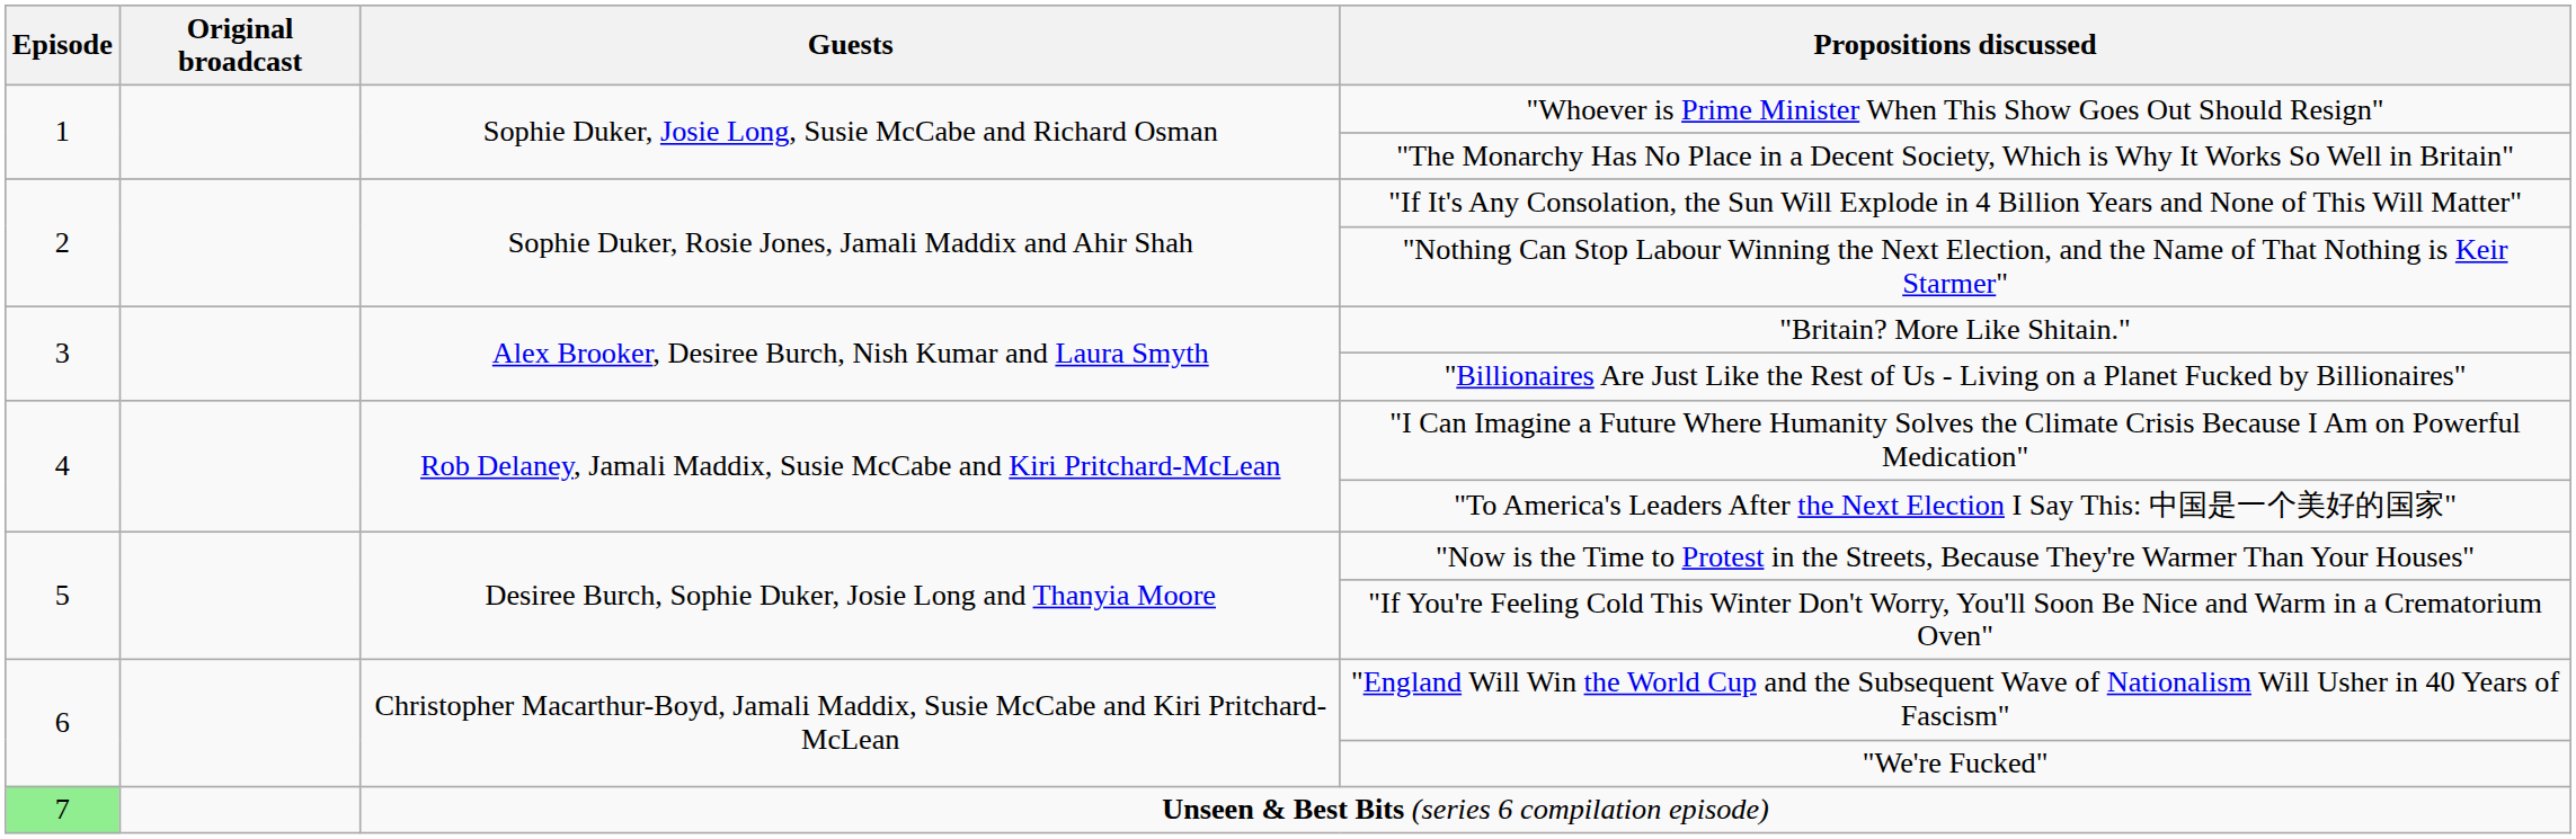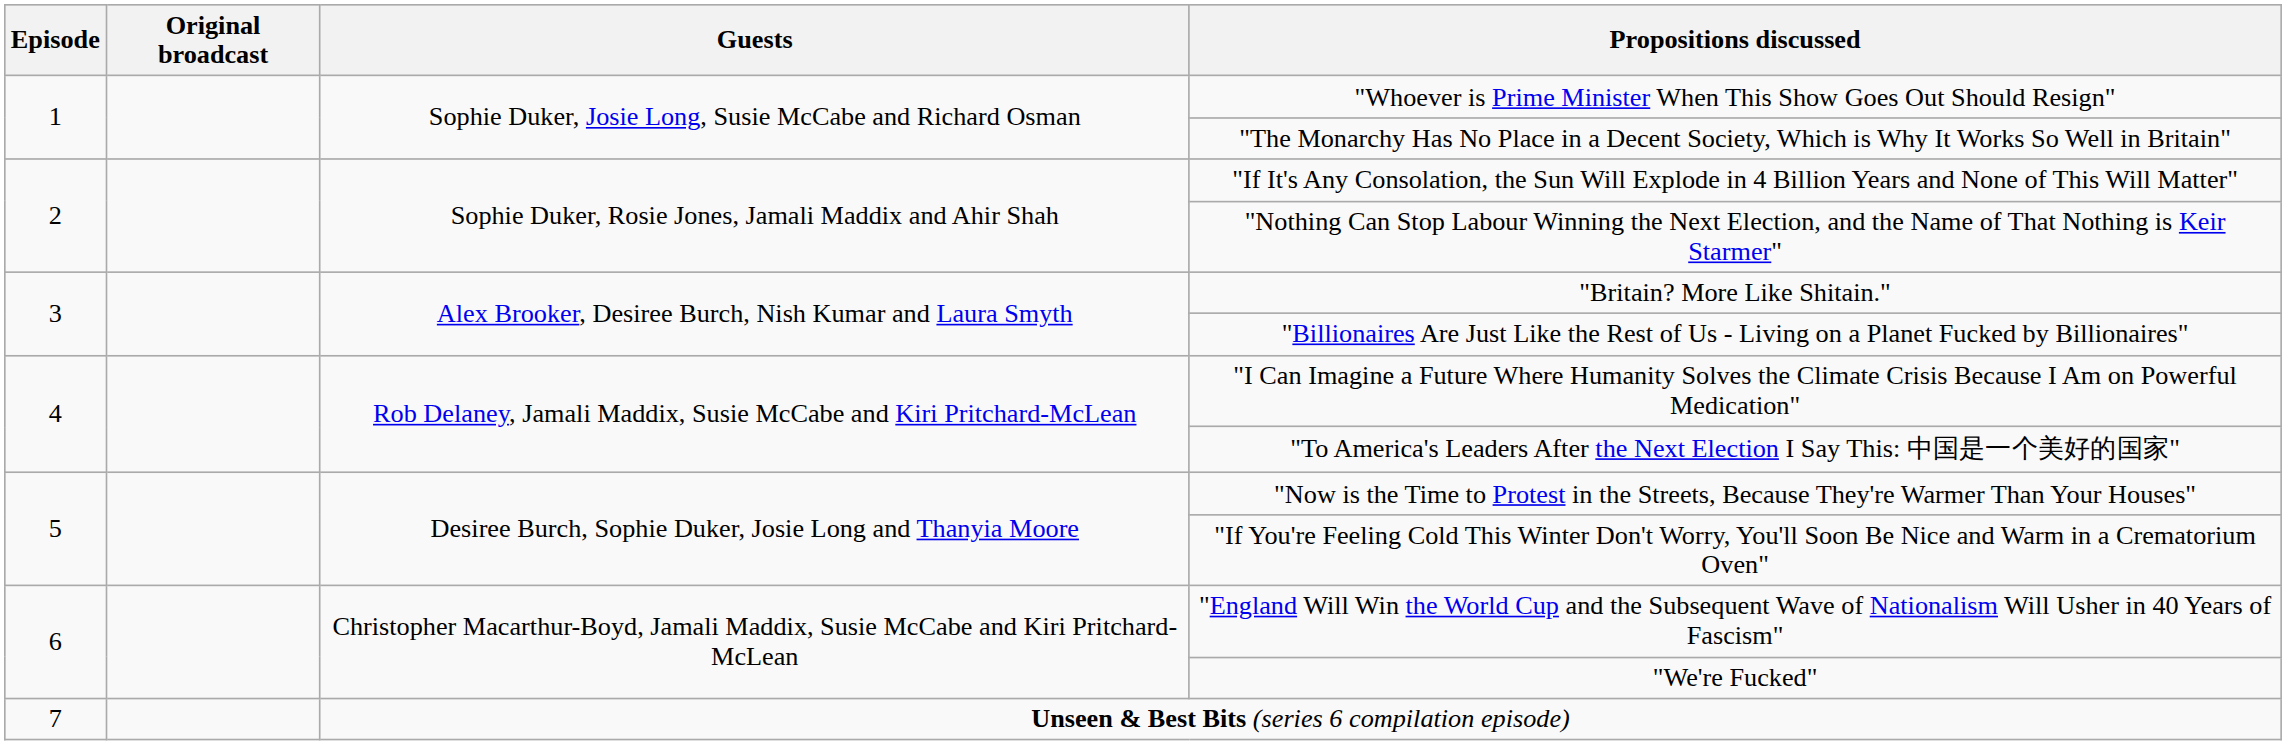Unseen & Best Bits (series 6 compilation episode) | Episode: lightgreen background -> no background
